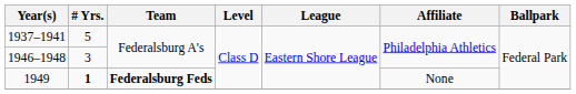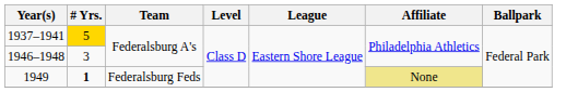1937–1941 | # Yrs.: no background -> gold background
1949 | Team: bold -> normal
1949 | Affiliate: no background -> khaki background
